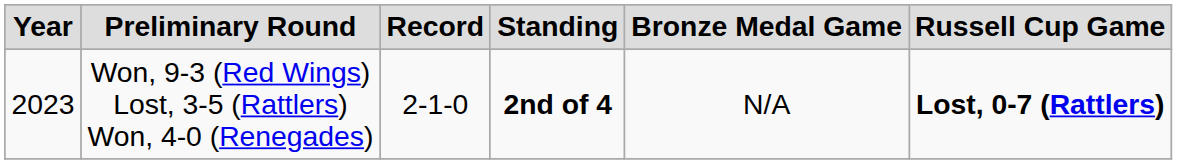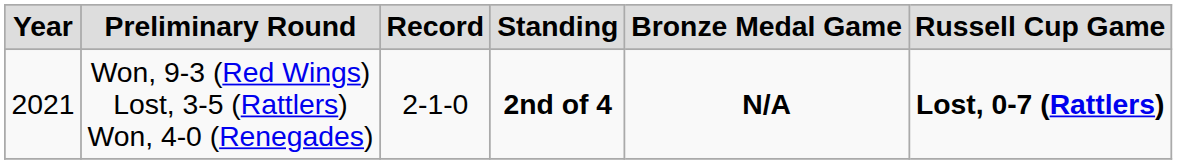row 2 | column 1: 2023 -> 2021
row 2 | column 5: normal -> bold
